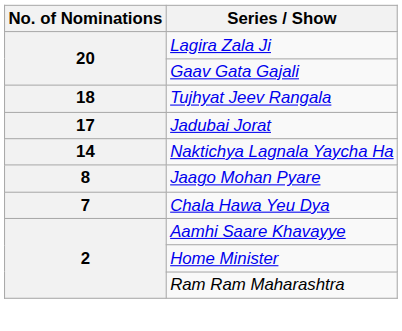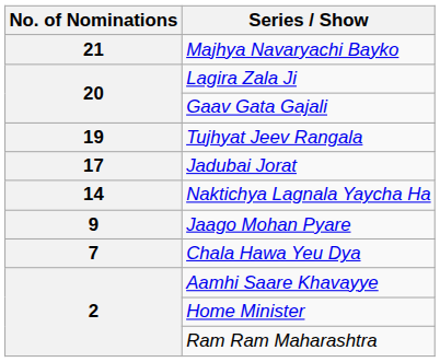+ row: 21 | Majhya Navaryachi Bayko
Tujhyat Jeev Rangala | No. of Nominations: 18 -> 19
Jaago Mohan Pyare | No. of Nominations: 8 -> 9
